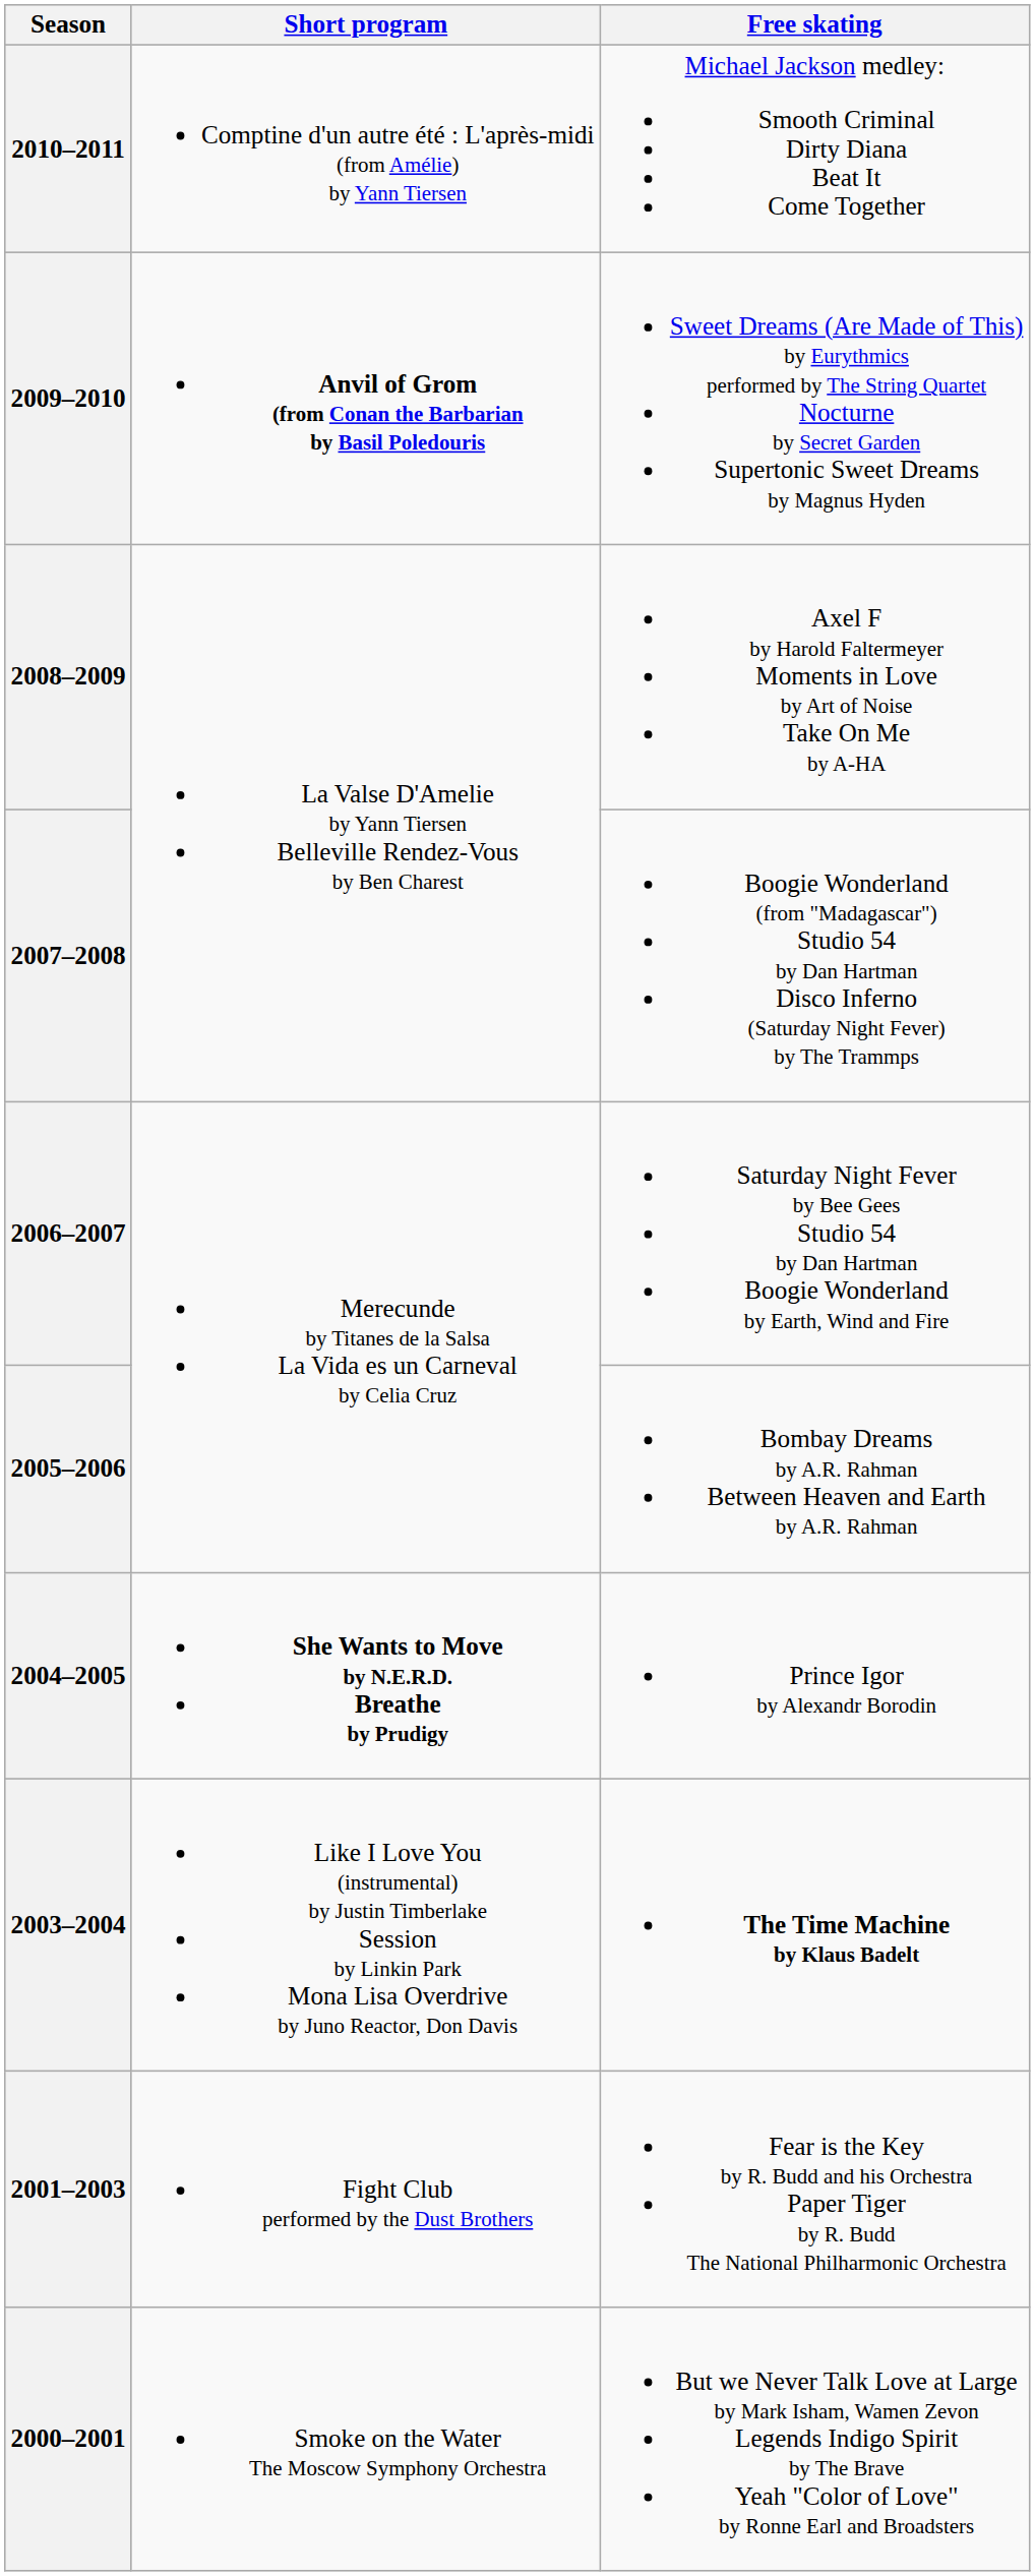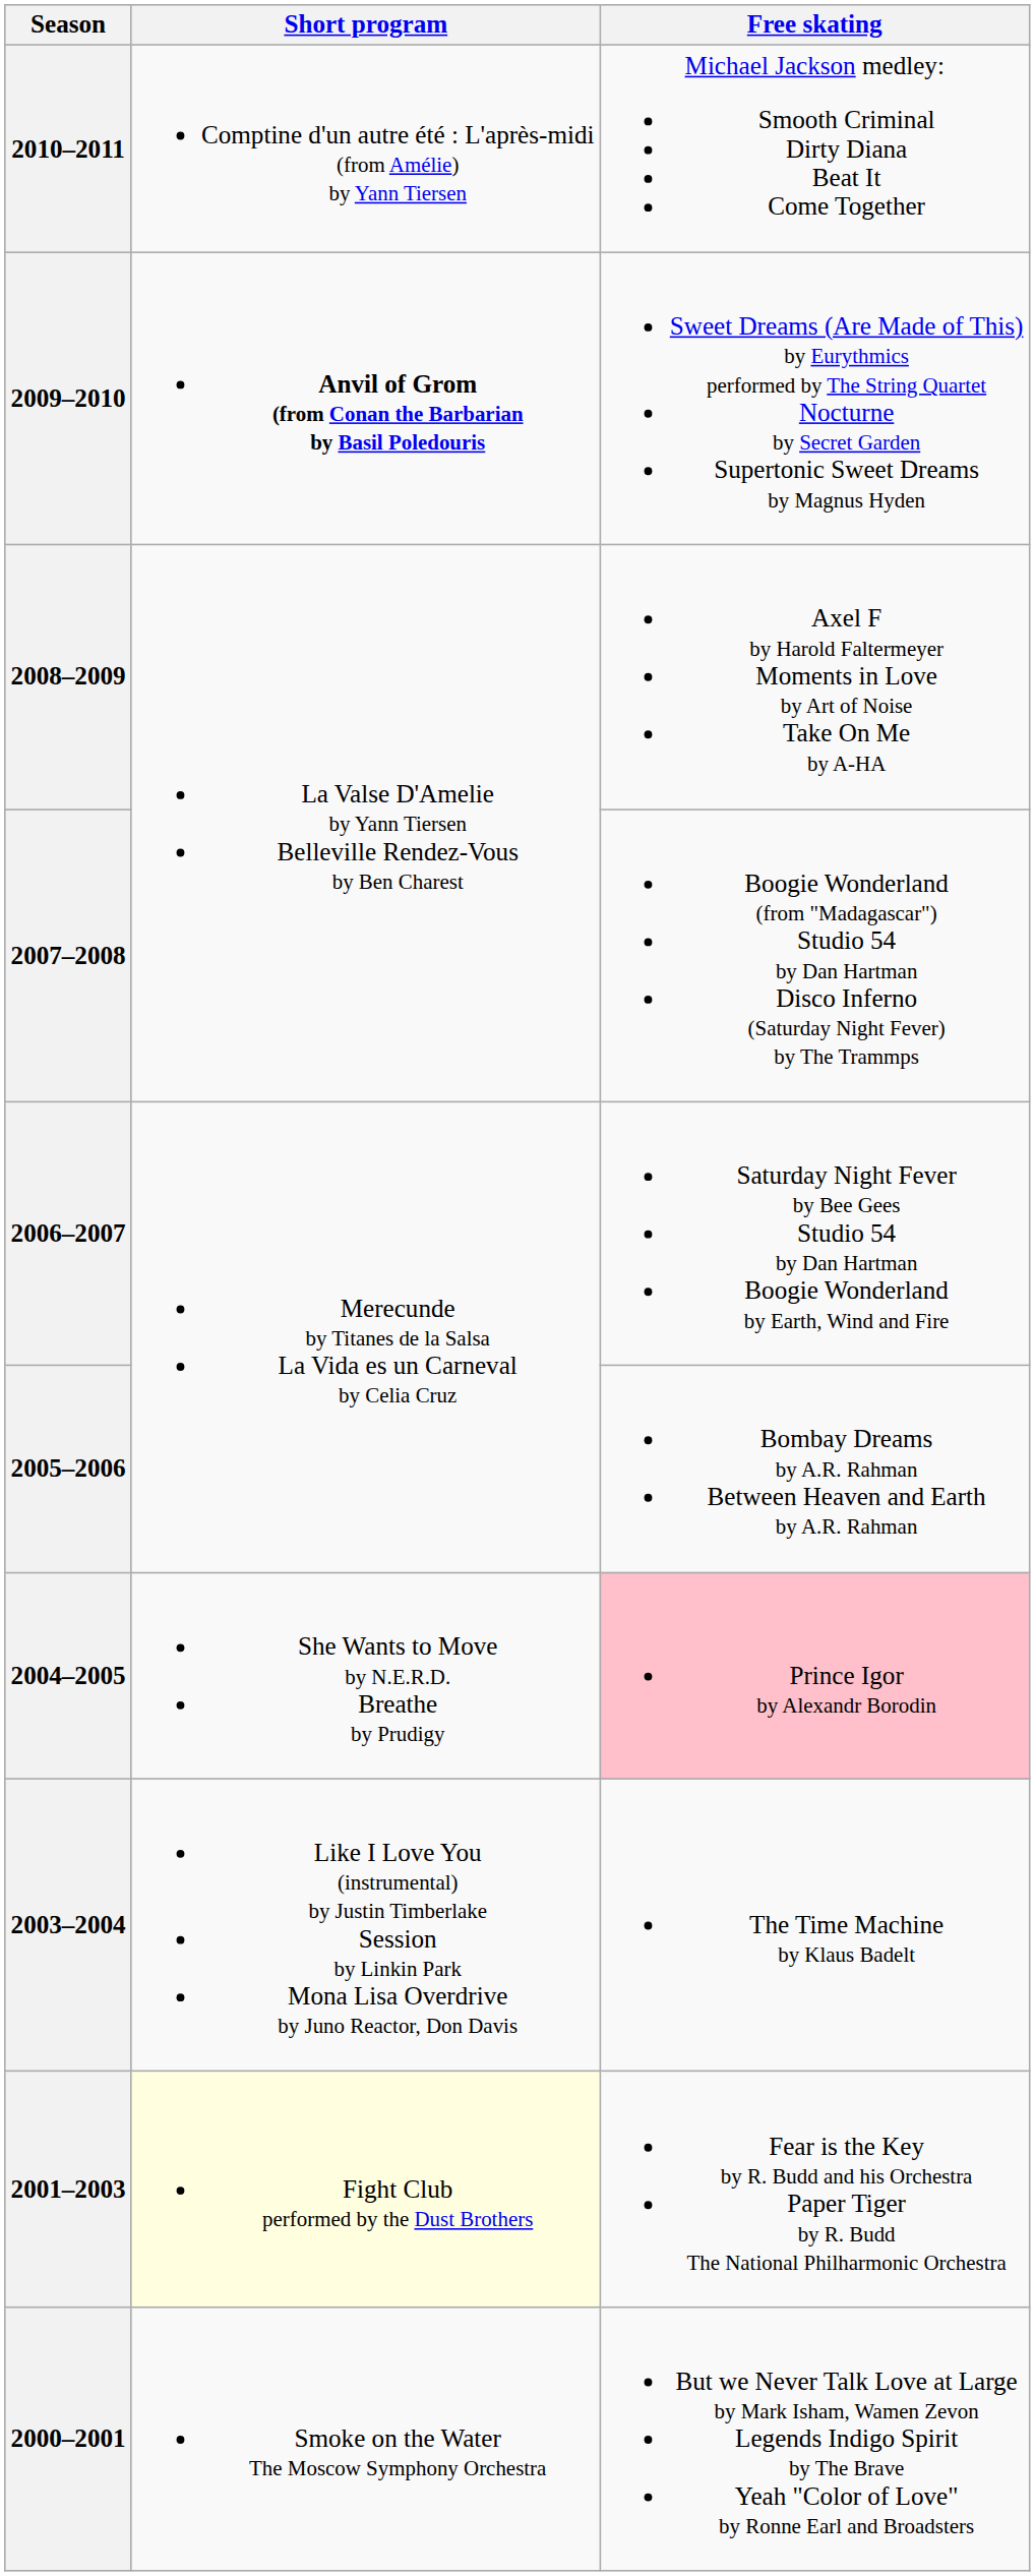2004–2005 | Short program: bold -> normal
2004–2005 | Free skating: no background -> pink background
2003–2004 | Free skating: bold -> normal
2001–2003 | Short program: no background -> lightyellow background
